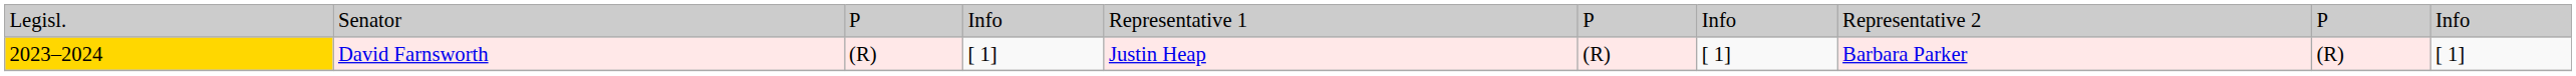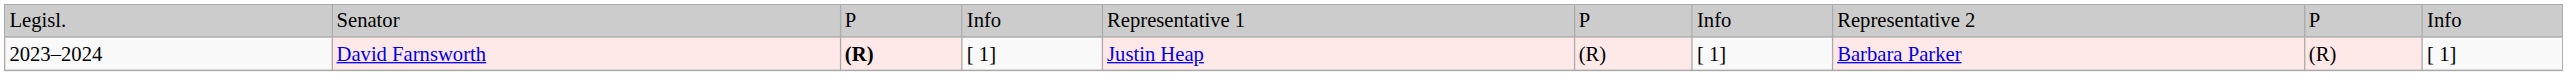David Farnsworth | column 1: gold background -> no background
David Farnsworth | column 3: normal -> bold
